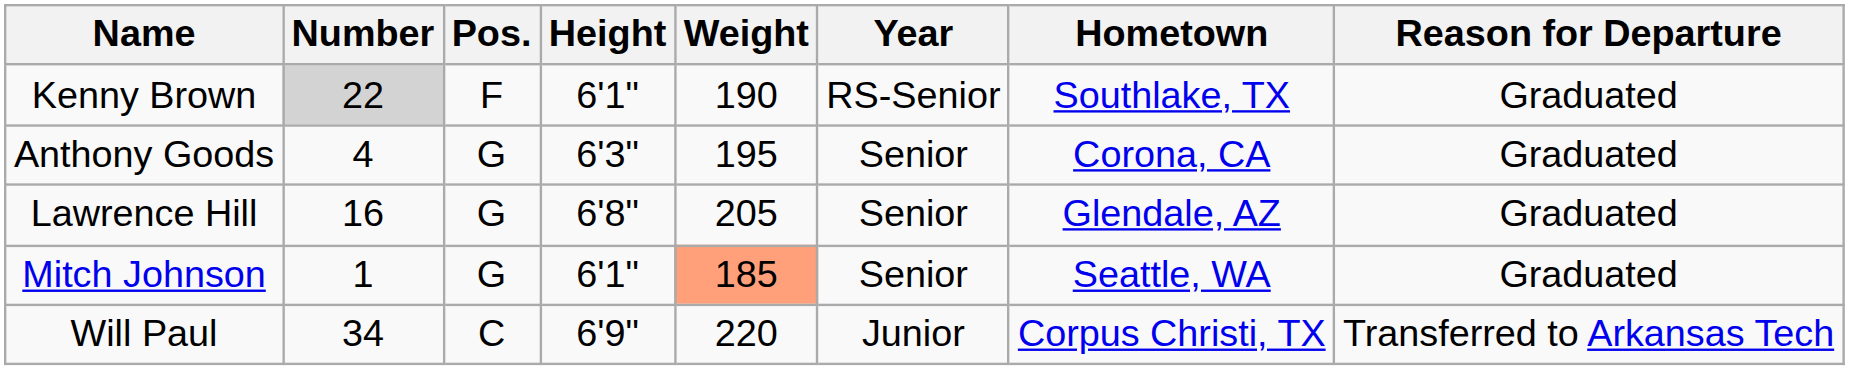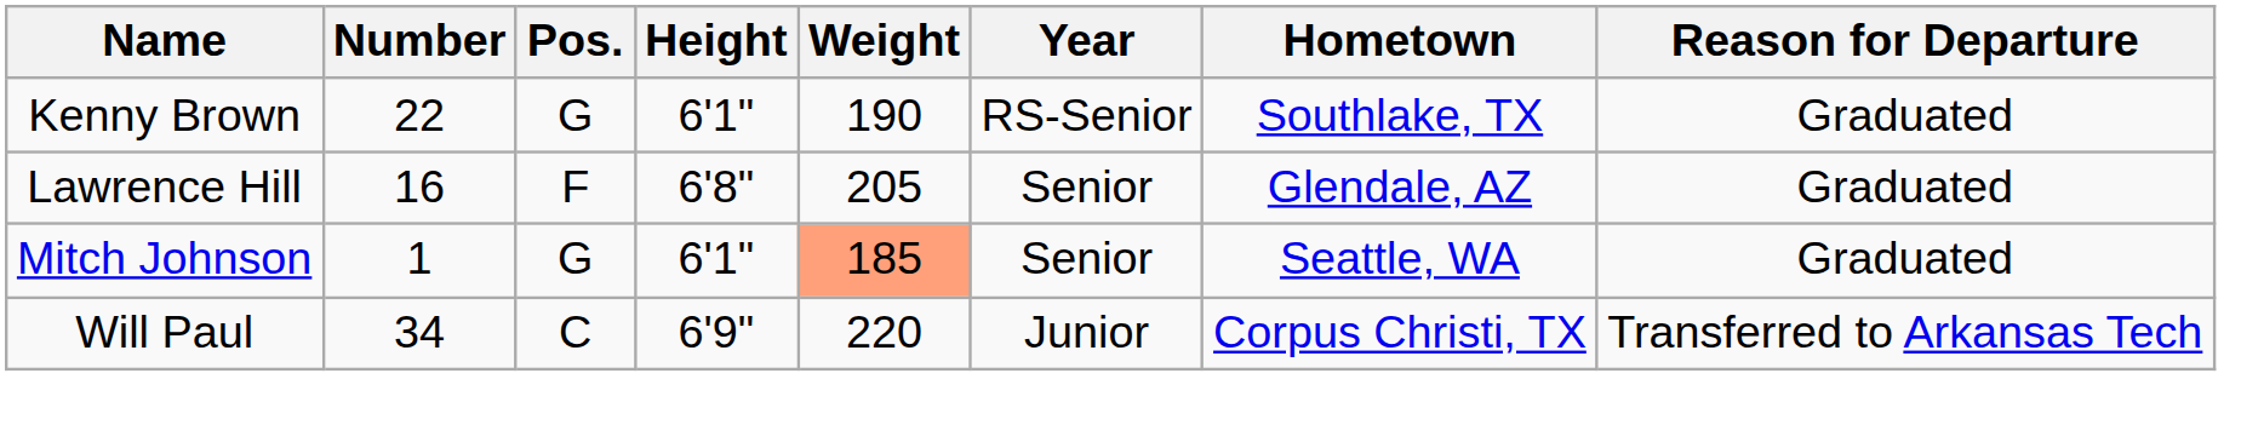Kenny Brown | Number: lightgrey background -> no background
Kenny Brown | Pos.: F -> G
- row: Anthony Goods | 4 | G | 6'3" | 195 | Senior | Corona, CA | Graduated
Lawrence Hill | Pos.: G -> F
